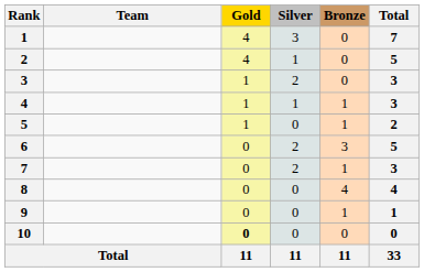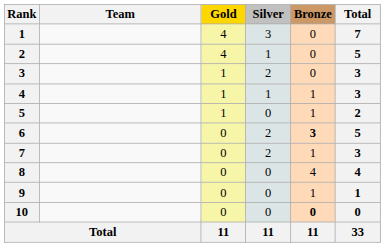6 | Bronze: normal -> bold
10 | Gold: bold -> normal
10 | Bronze: normal -> bold
